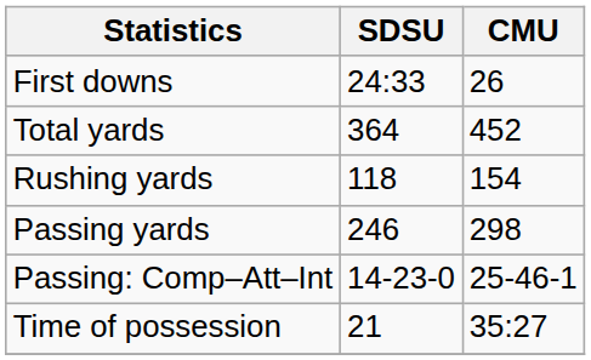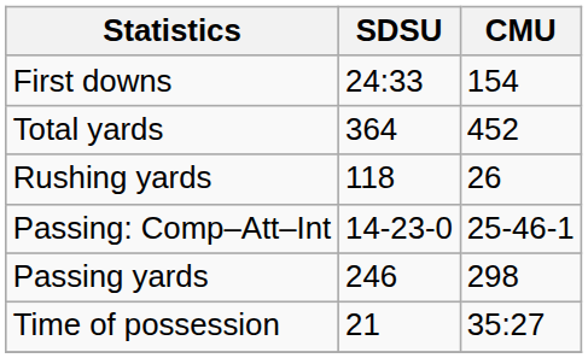First downs | CMU: 26 -> 154
Rushing yards | CMU: 154 -> 26
rows swapped: Passing yards <-> Passing: Comp–Att–Int
